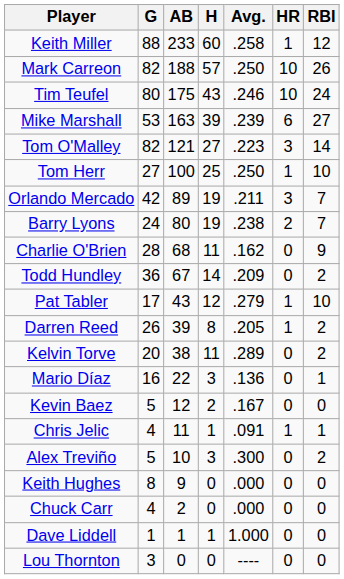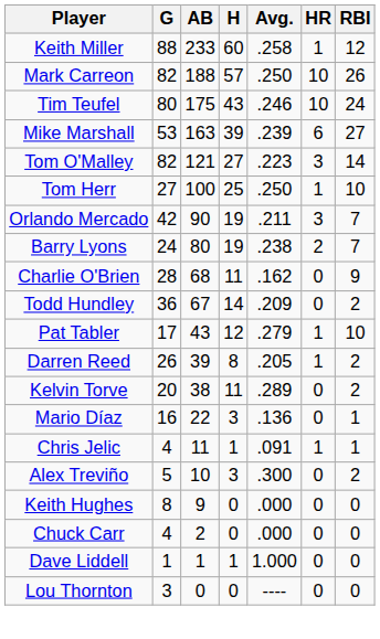Orlando Mercado | AB: 89 -> 90
- row: Kevin Baez | 5 | 12 | 2 | .167 | 0 | 0
